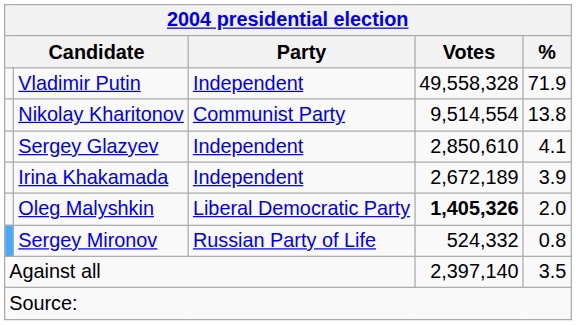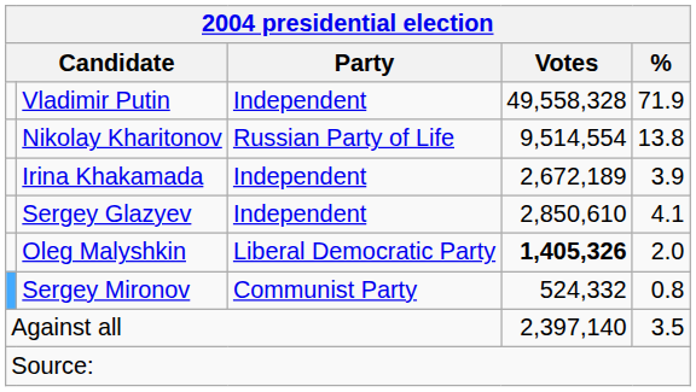Nikolay Kharitonov | Party: Communist Party -> Russian Party of Life
rows swapped: Sergey Glazyev <-> Irina Khakamada
Sergey Mironov | Party: Russian Party of Life -> Communist Party
